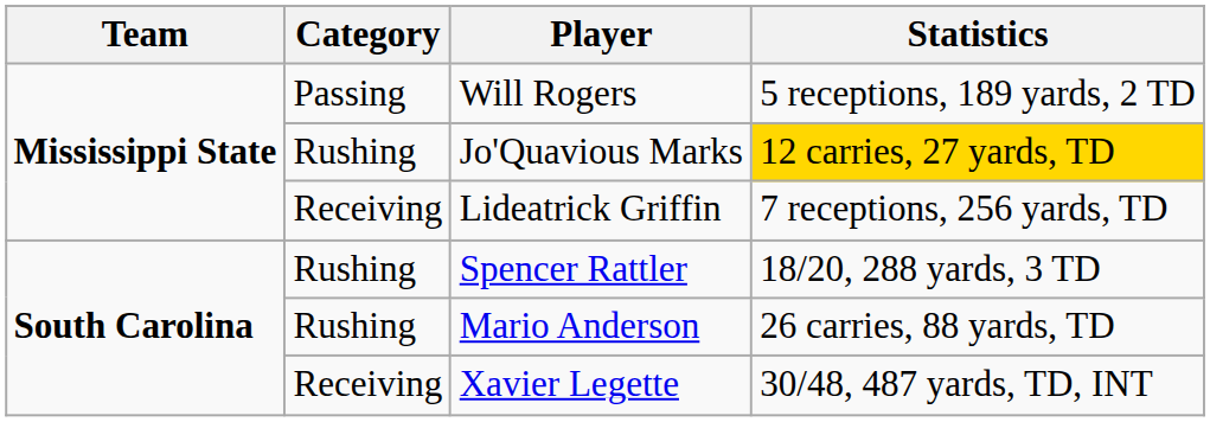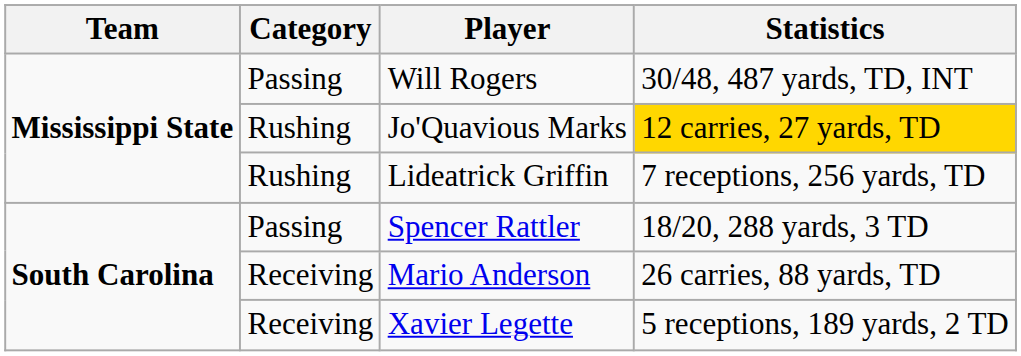Will Rogers | Statistics: 5 receptions, 189 yards, 2 TD -> 30/48, 487 yards, TD, INT
Lideatrick Griffin | Category: Receiving -> Rushing
Spencer Rattler | Category: Rushing -> Passing
Mario Anderson | Category: Rushing -> Receiving
Xavier Legette | Statistics: 30/48, 487 yards, TD, INT -> 5 receptions, 189 yards, 2 TD
